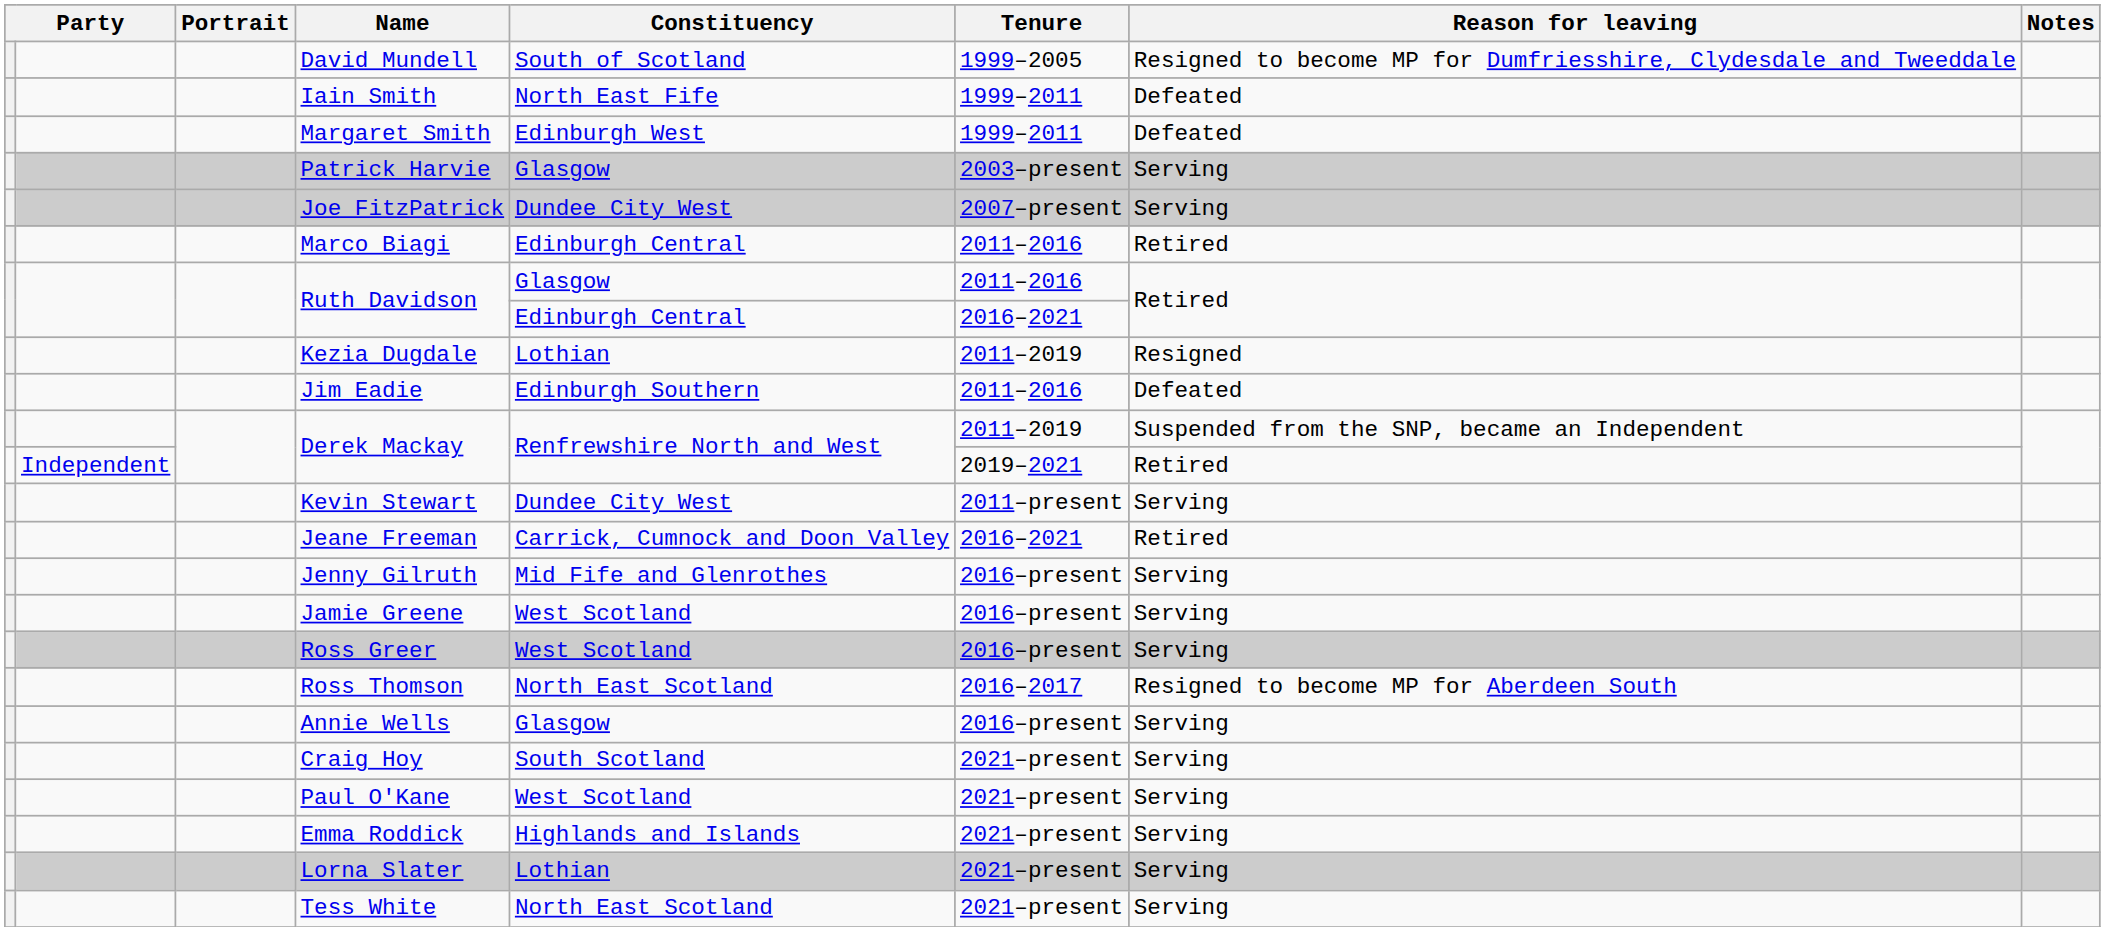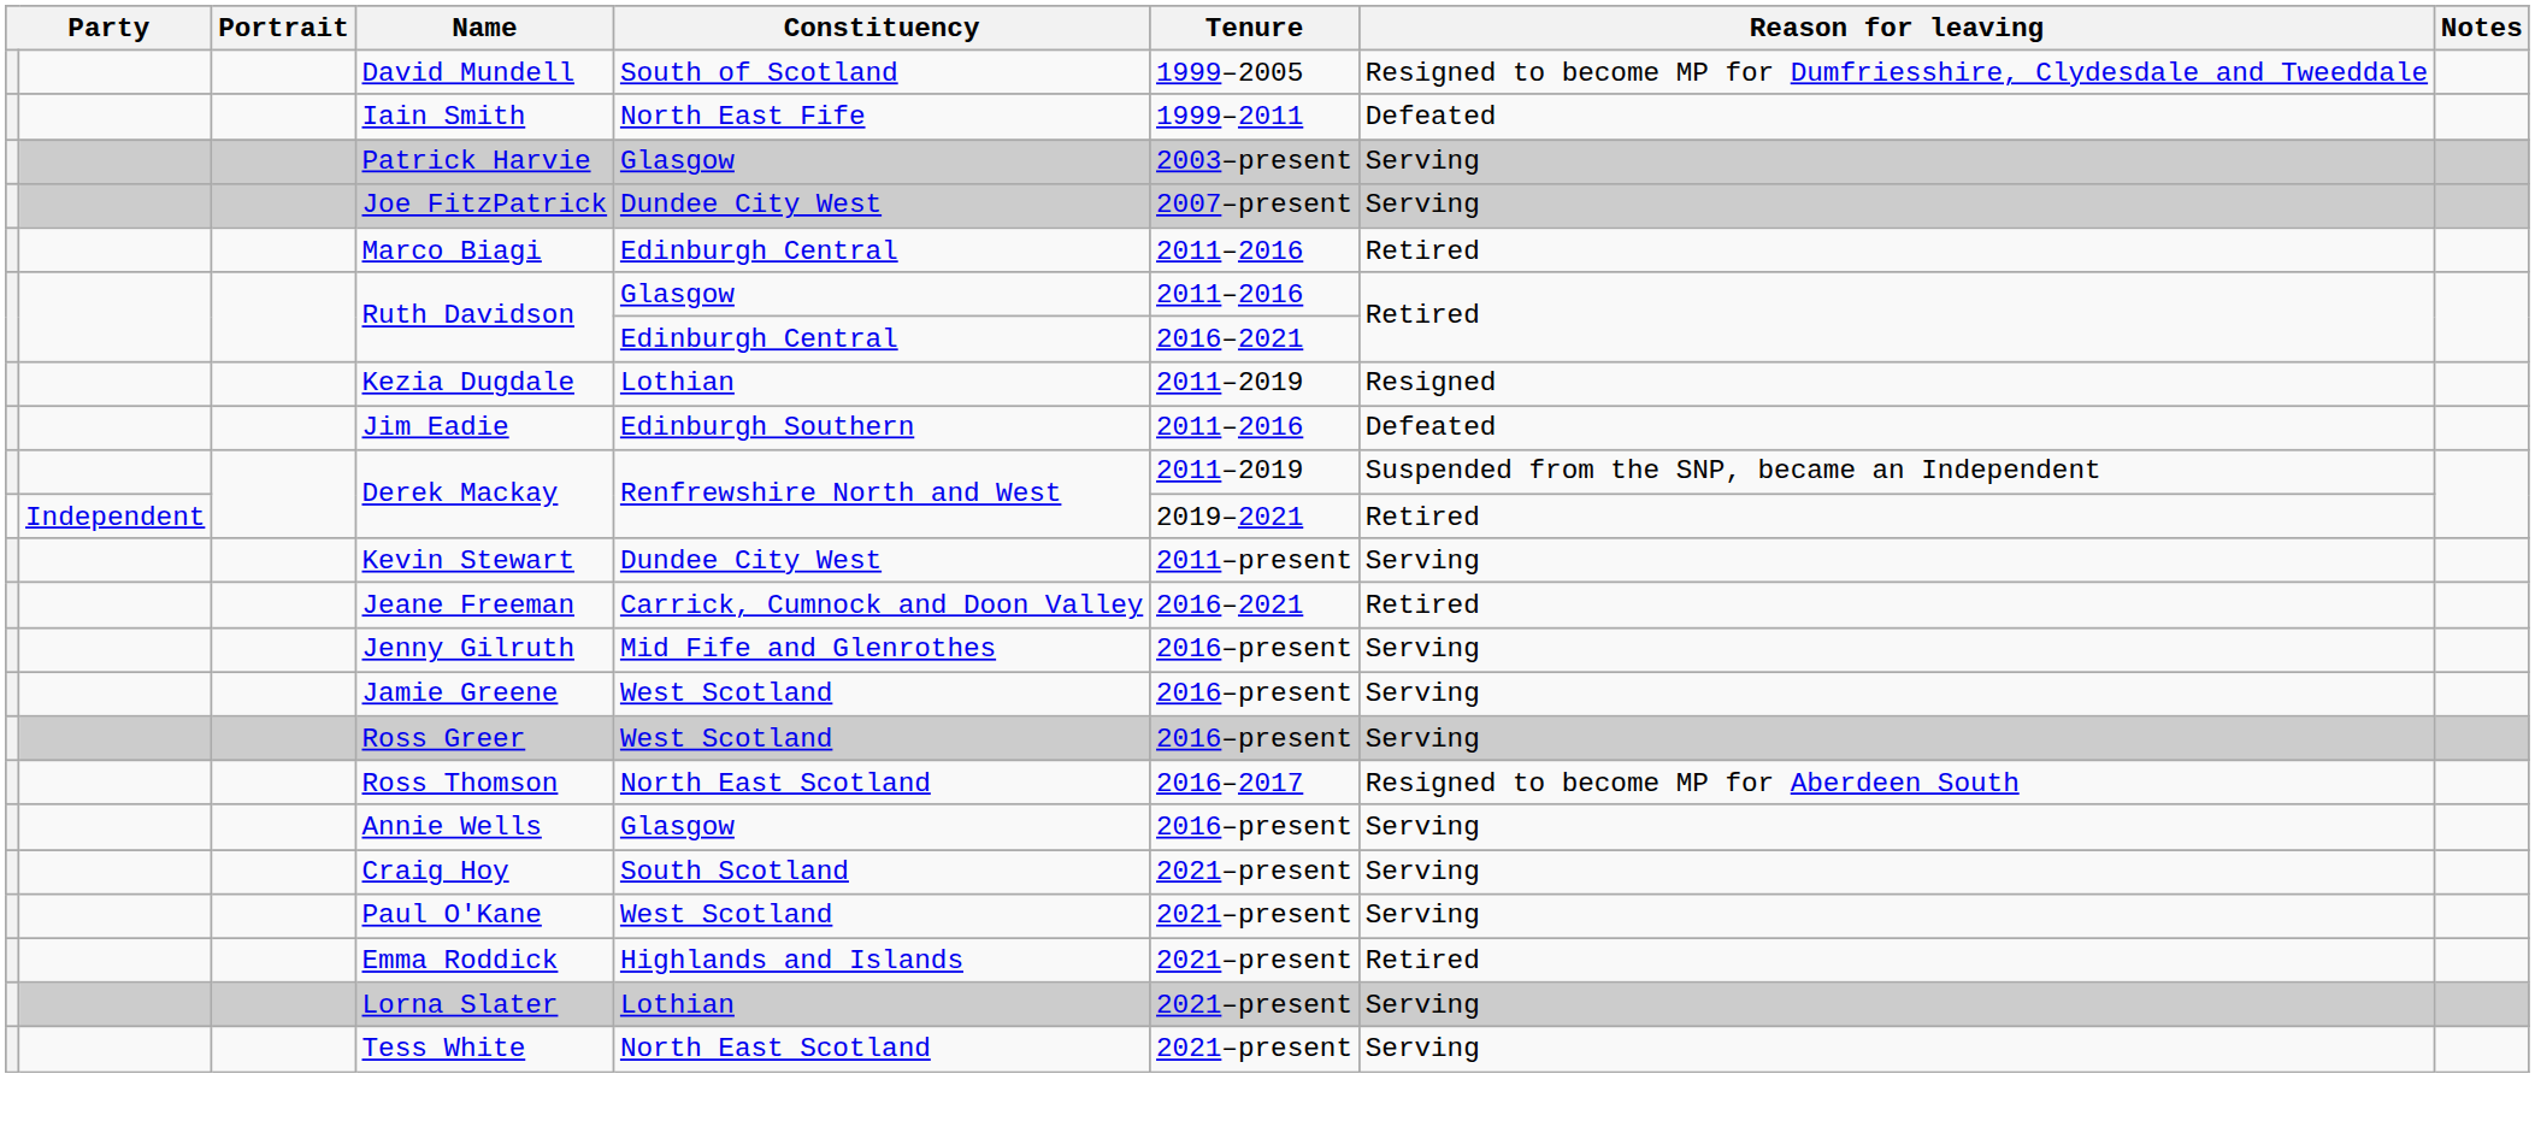- row: Margaret Smith | Edinburgh West | 1999–2011 | Defeated
Emma Roddick | Reason for leaving: Serving -> Retired
